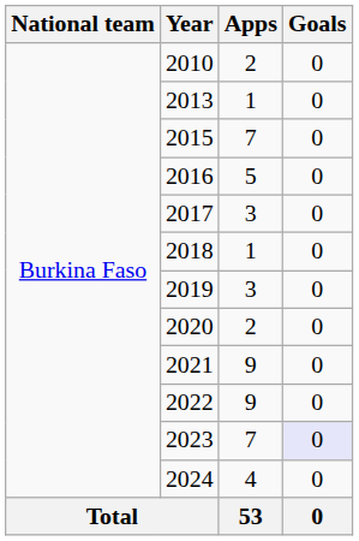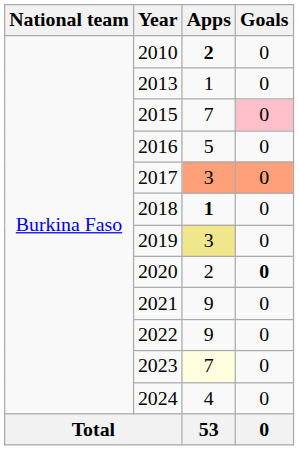2010 | Apps: normal -> bold
2015 | Goals: no background -> pink background
2017 | Apps: no background -> lightsalmon background
2017 | Goals: no background -> lightsalmon background
2018 | Apps: normal -> bold
2019 | Apps: no background -> khaki background
2020 | Goals: normal -> bold
2023 | Apps: no background -> lightyellow background
2023 | Goals: lavender background -> no background
